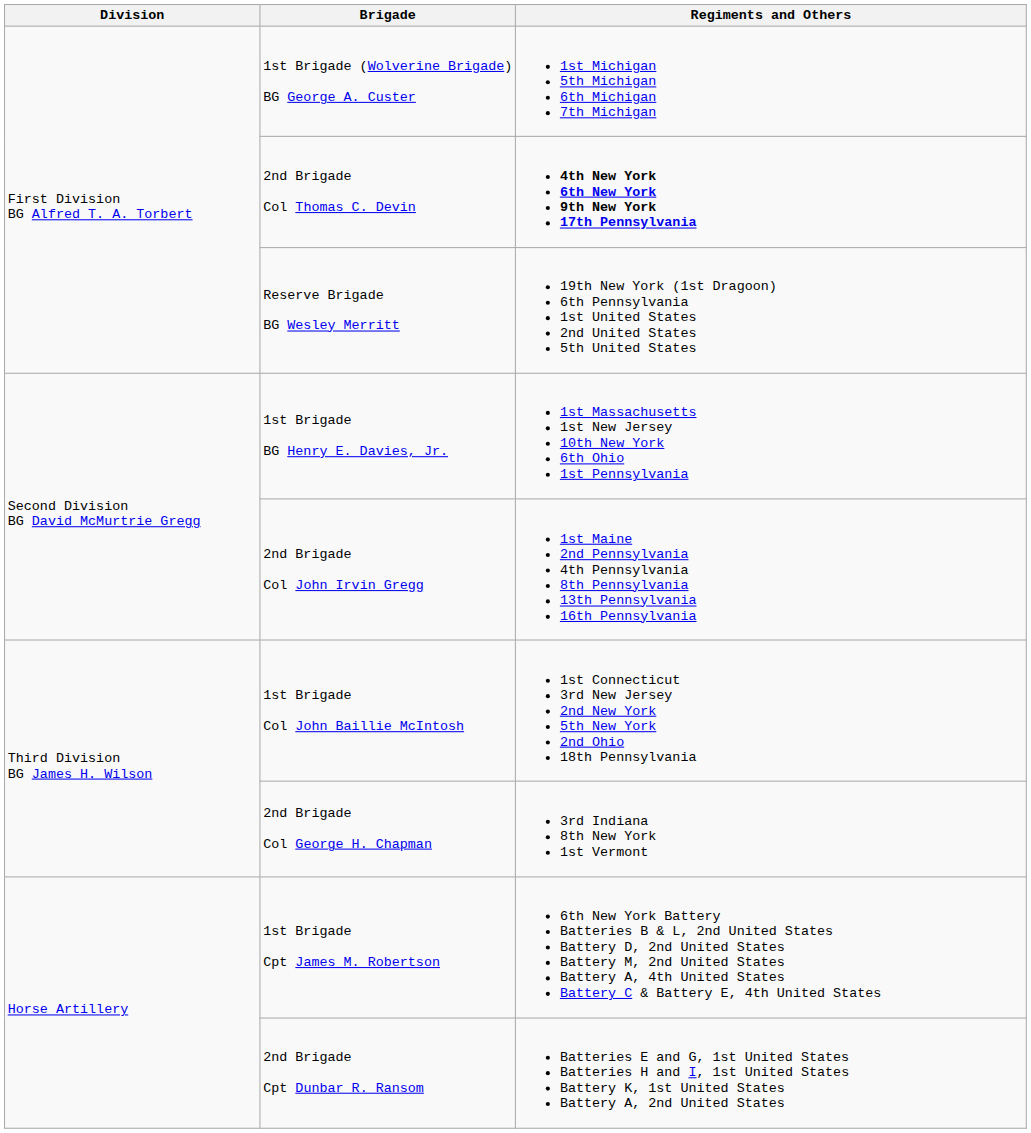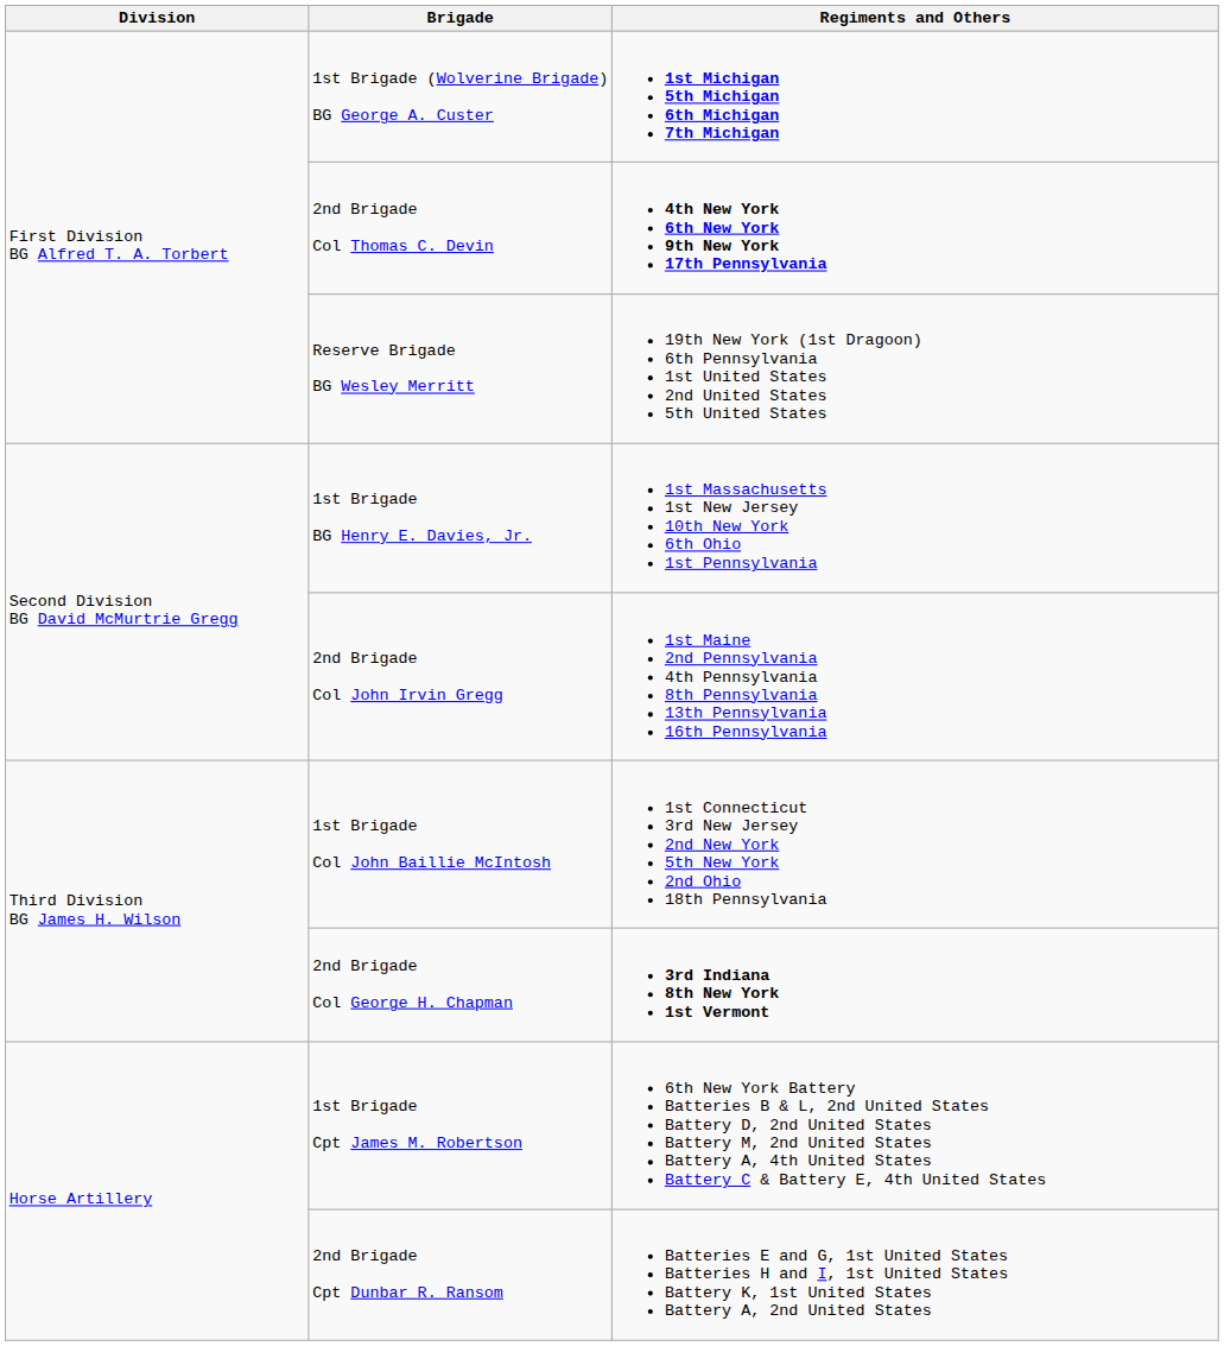1st Brigade (Wolverine Brigade) BG George A. Custer | Regiments and Others: normal -> bold
2nd Brigade Col George H. Chapman | Regiments and Others: normal -> bold
